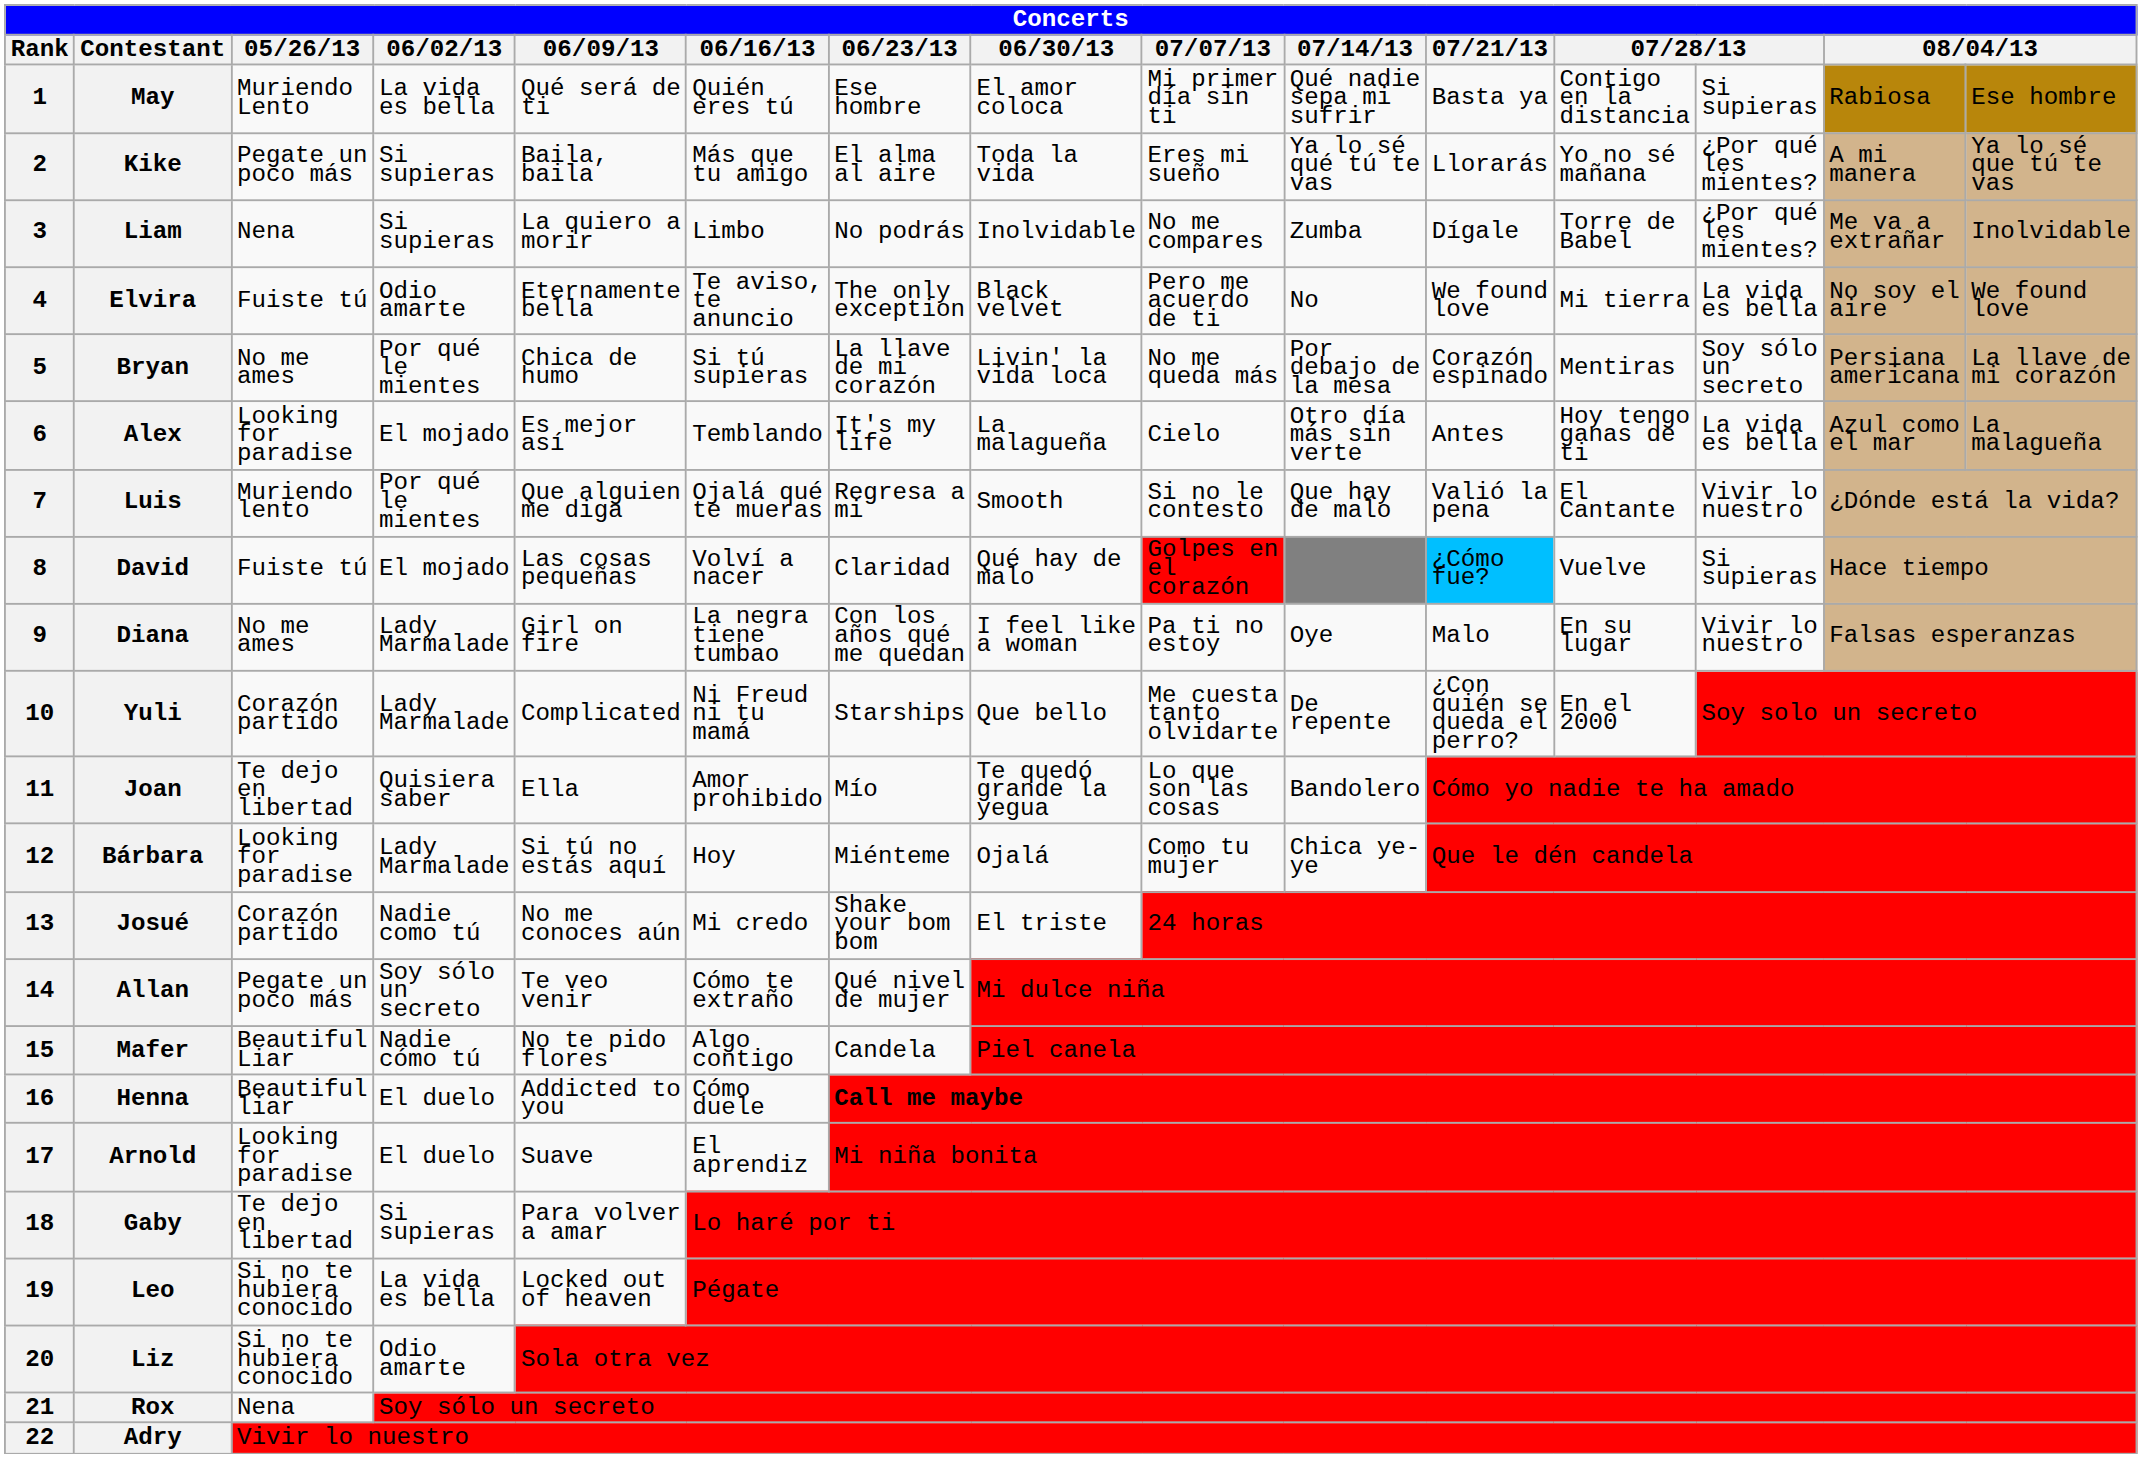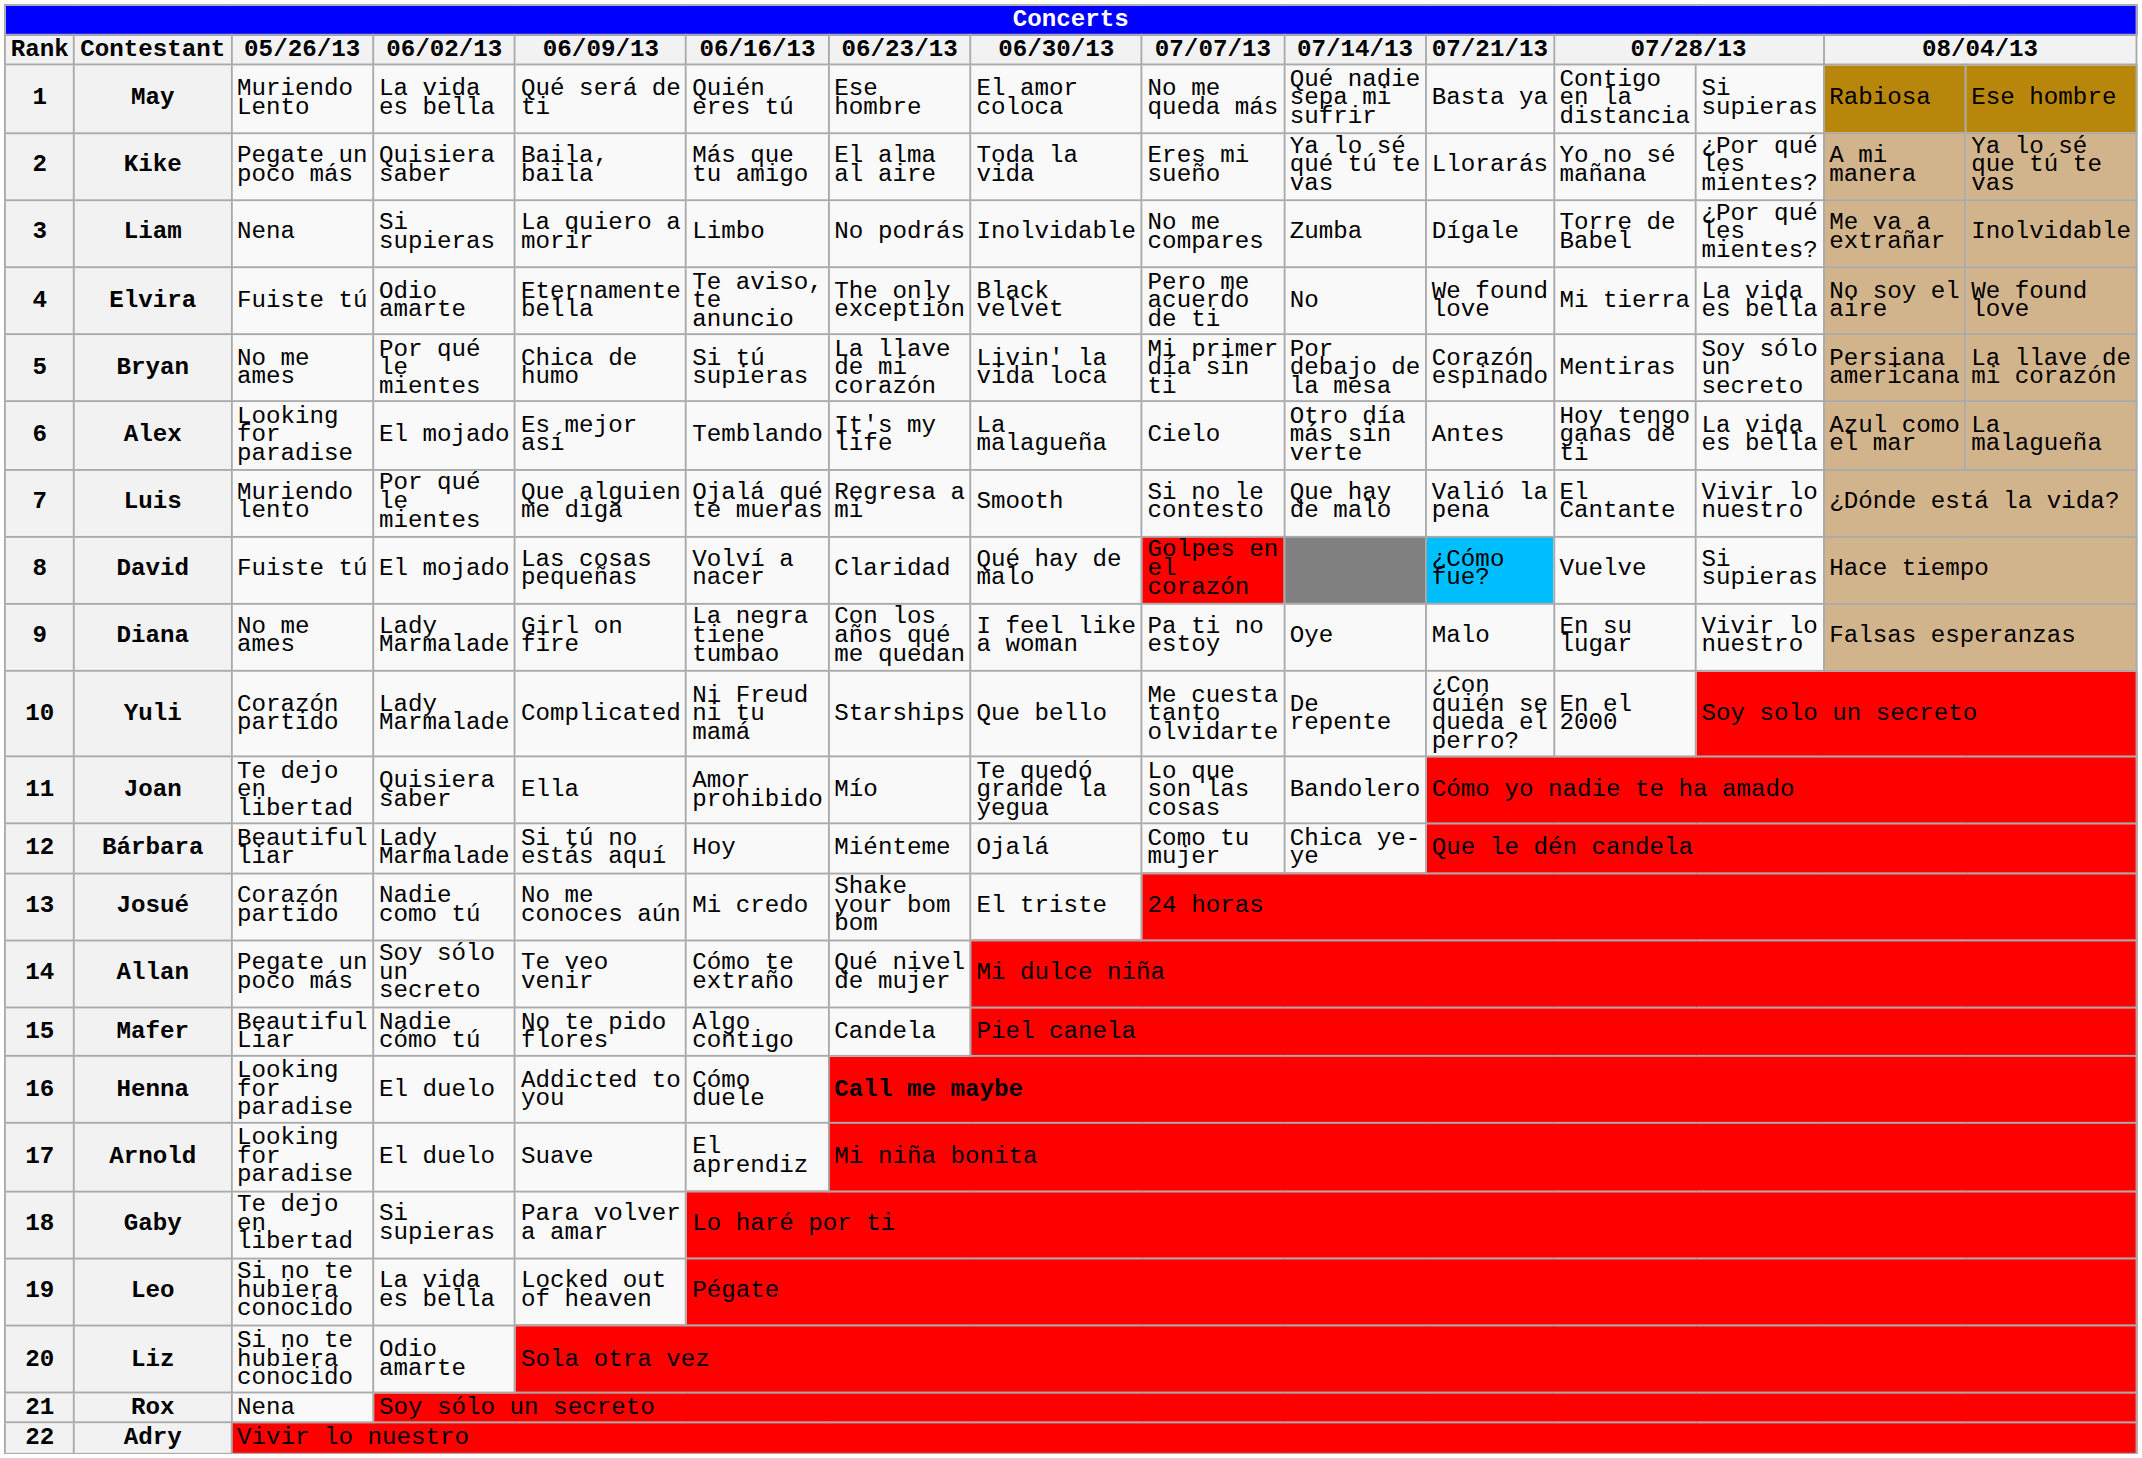May | 07/07/13: Mi primer día sin ti -> No me queda más
Kike | 06/02/13: Si supieras -> Quisiera saber
Bryan | 07/07/13: No me queda más -> Mi primer día sin ti
Bárbara | 05/26/13: Looking for paradise -> Beautiful liar
Henna | 05/26/13: Beautiful liar -> Looking for paradise
